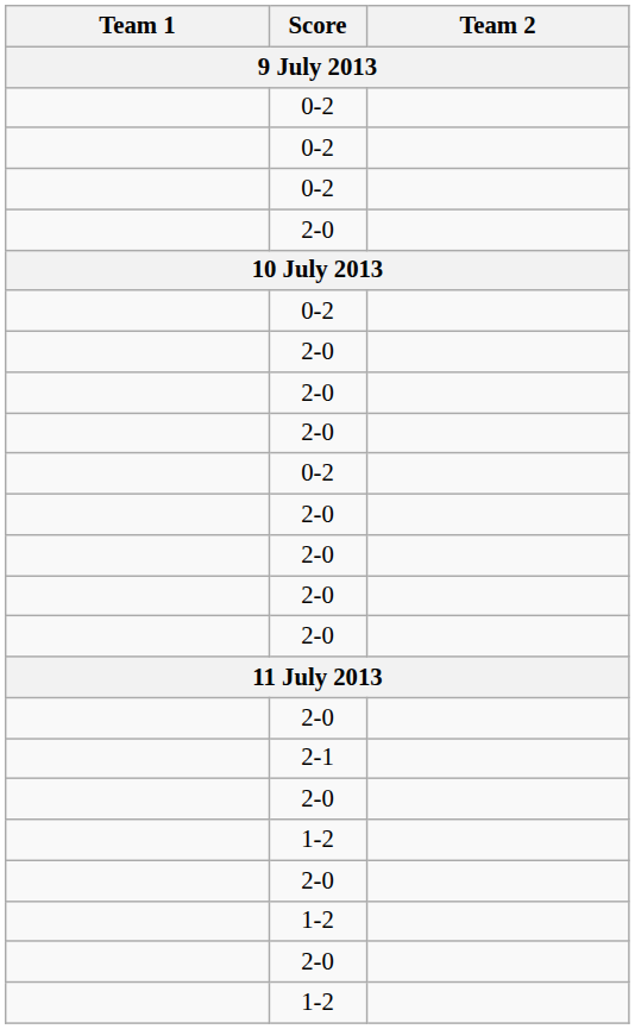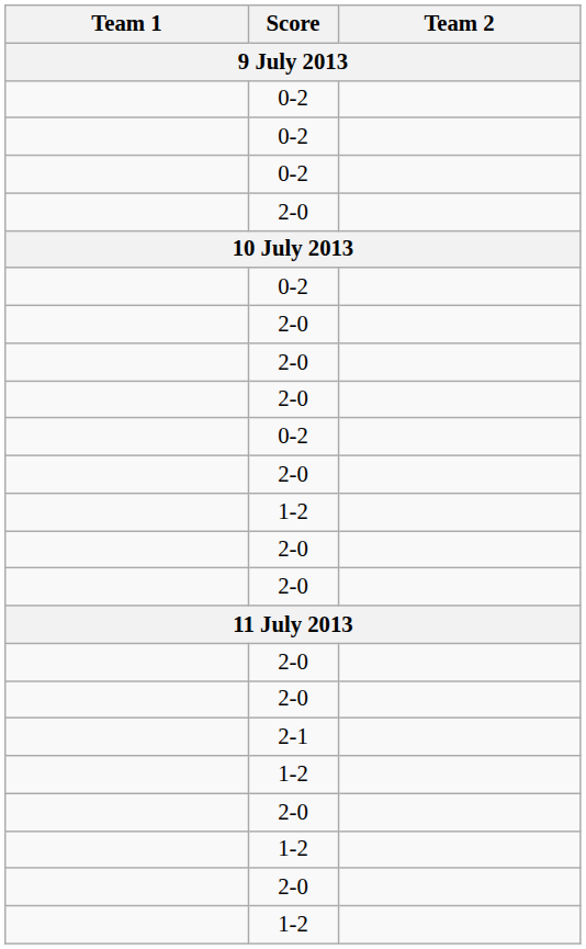row 14 | Score: 2-0 -> 1-2
row 19 | Score: 2-1 -> 2-0
row 20 | Score: 2-0 -> 2-1
